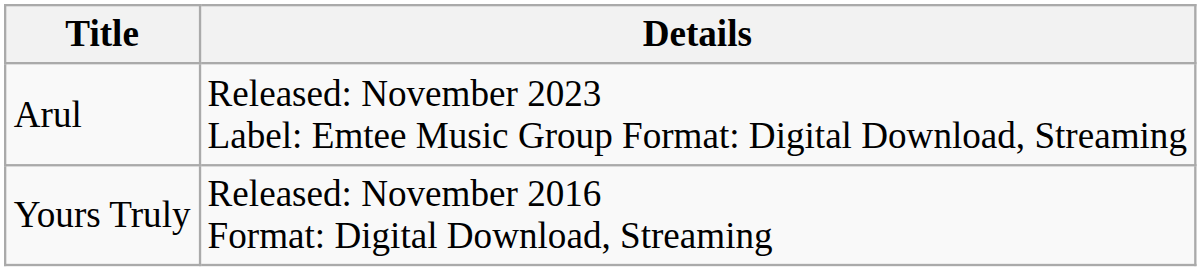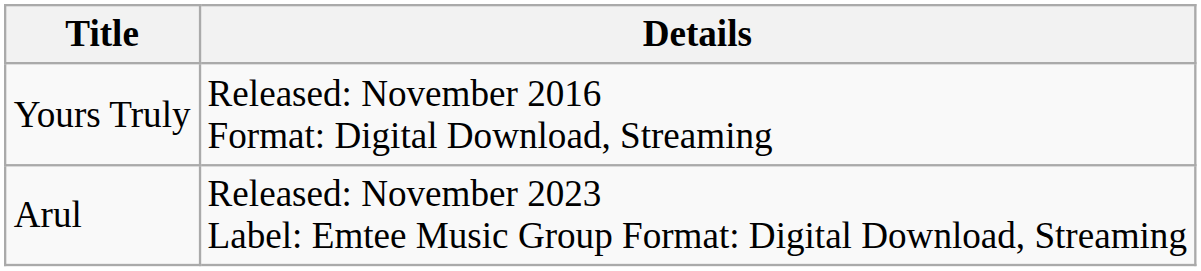rows swapped: Yours Truly <-> Arul
